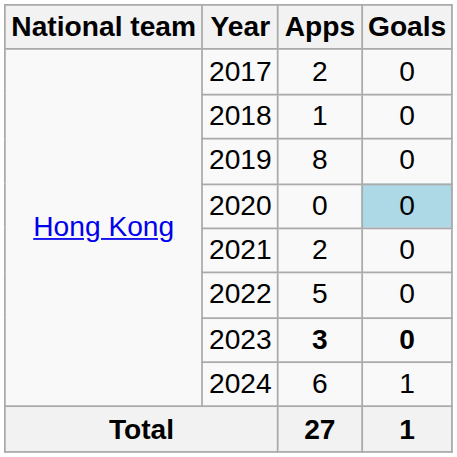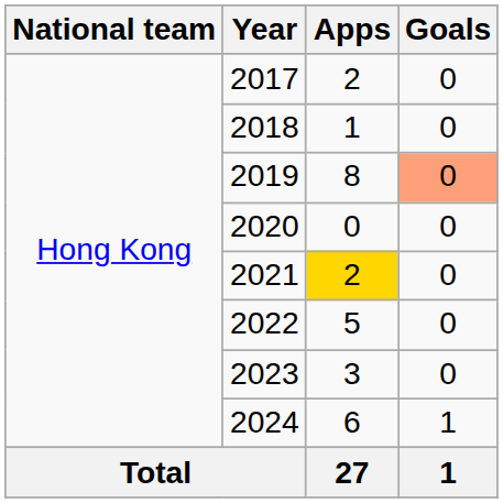2019 | Goals: no background -> lightsalmon background
2020 | Goals: lightblue background -> no background
2021 | Apps: no background -> gold background
2023 | Apps: bold -> normal
2023 | Goals: bold -> normal
